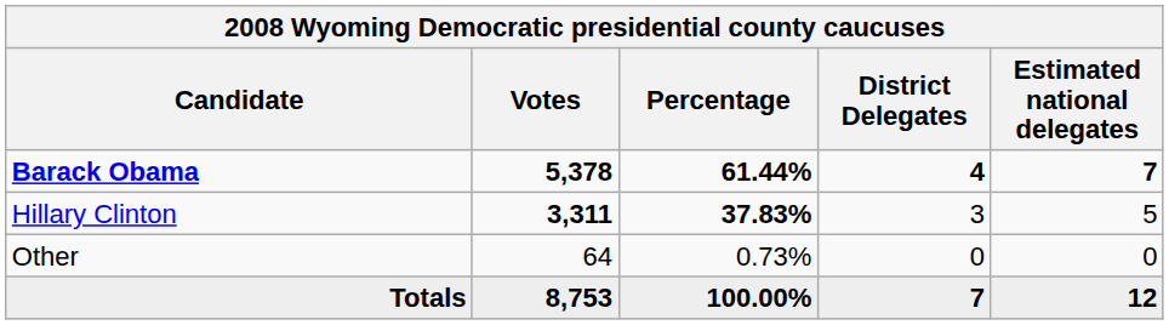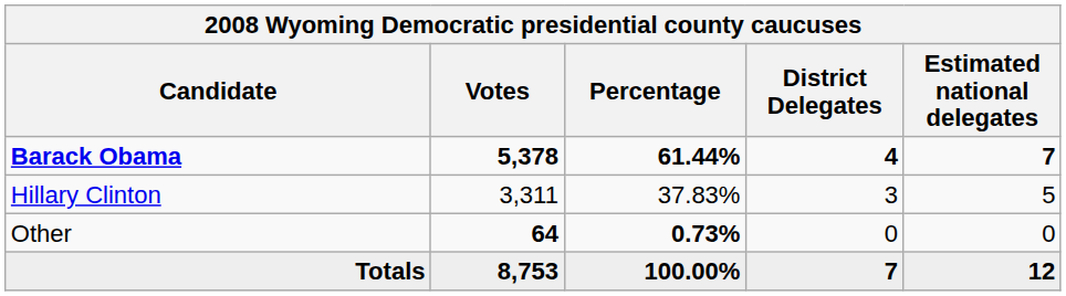Hillary Clinton | Votes: bold -> normal
Hillary Clinton | Percentage: bold -> normal
Other | Votes: normal -> bold
Other | Percentage: normal -> bold
